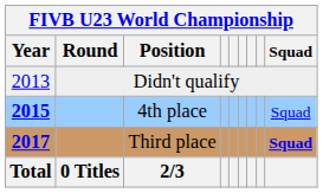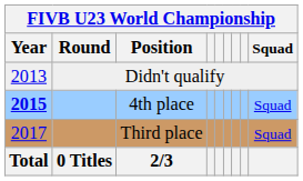Third place | FIVB U23 World Championship / Year: bold -> normal
Third place | FIVB U23 World Championship / Squad: bold -> normal
